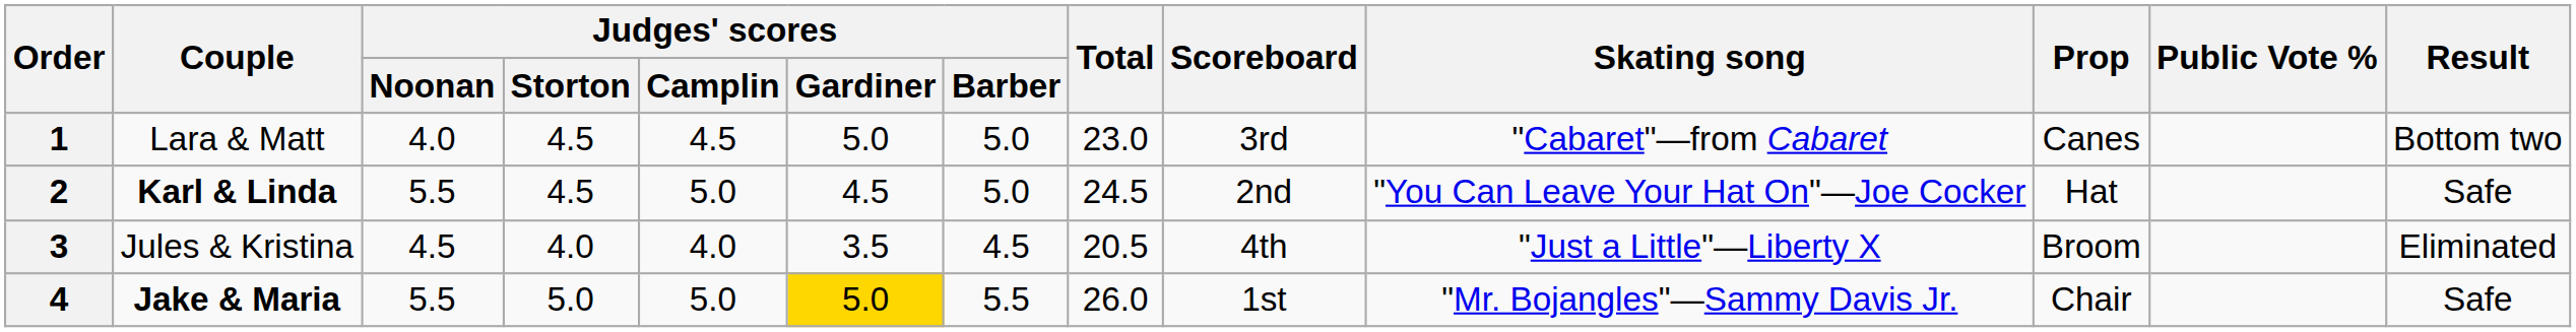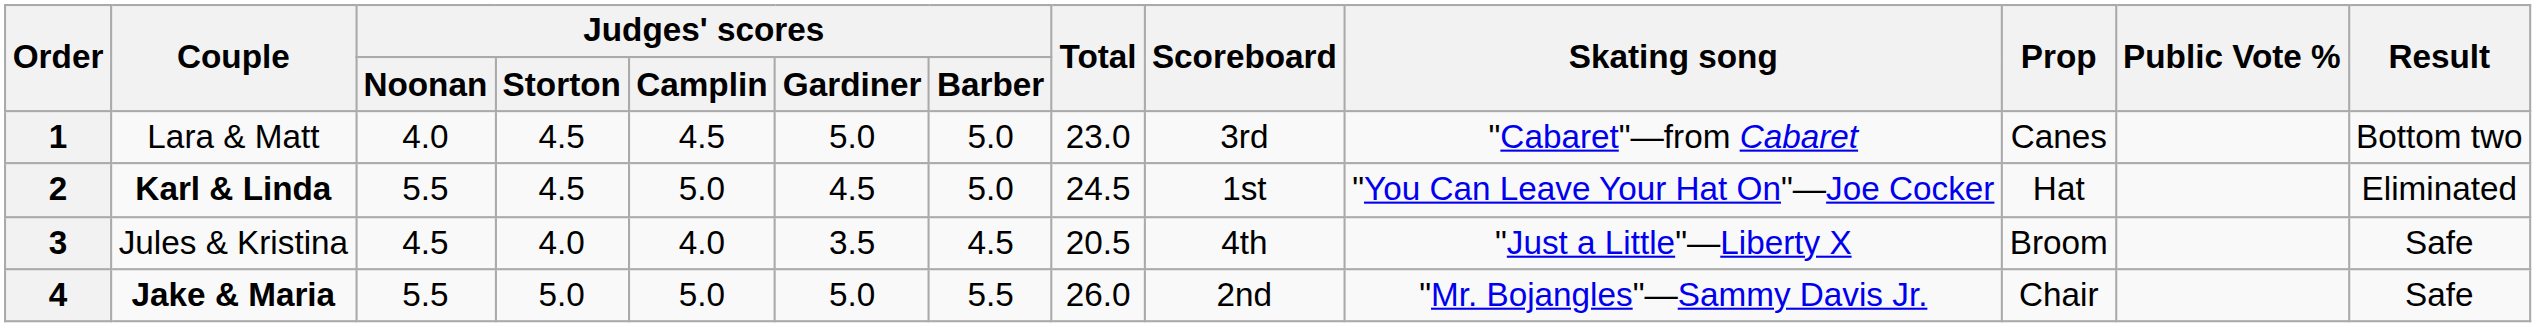2 | Scoreboard: 2nd -> 1st
2 | Result: Safe -> Eliminated
3 | Result: Eliminated -> Safe
4 | Judges' scores / Gardiner: gold background -> no background
4 | Scoreboard: 1st -> 2nd
